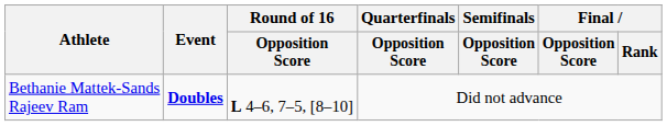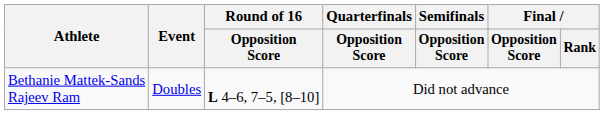Bethanie Mattek-Sands Rajeev Ram | Event: bold -> normal
